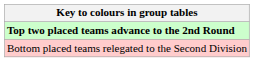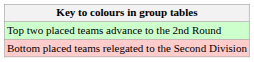row 2 | column 1: bold -> normal
